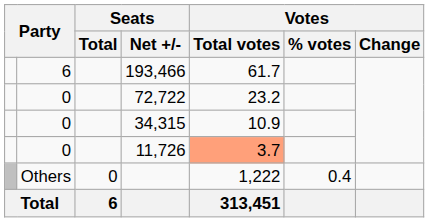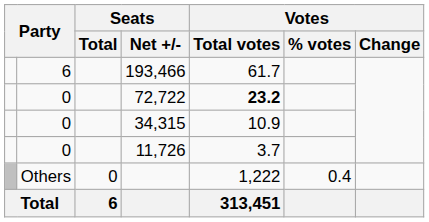72,722 | Votes / Total votes: normal -> bold
11,726 | Votes / Total votes: lightsalmon background -> no background
